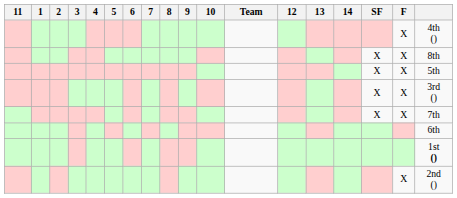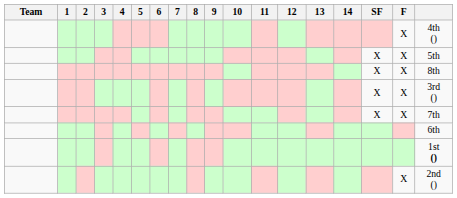columns swapped: Team <-> 11
row 3 | column 18: 8th -> 5th
row 4 | column 18: 5th -> 8th
